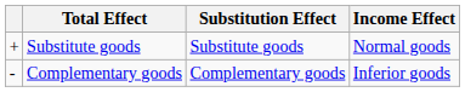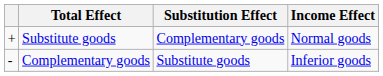row 2 | Substitution Effect: Substitute goods -> Complementary goods
row 3 | Substitution Effect: Complementary goods -> Substitute goods
